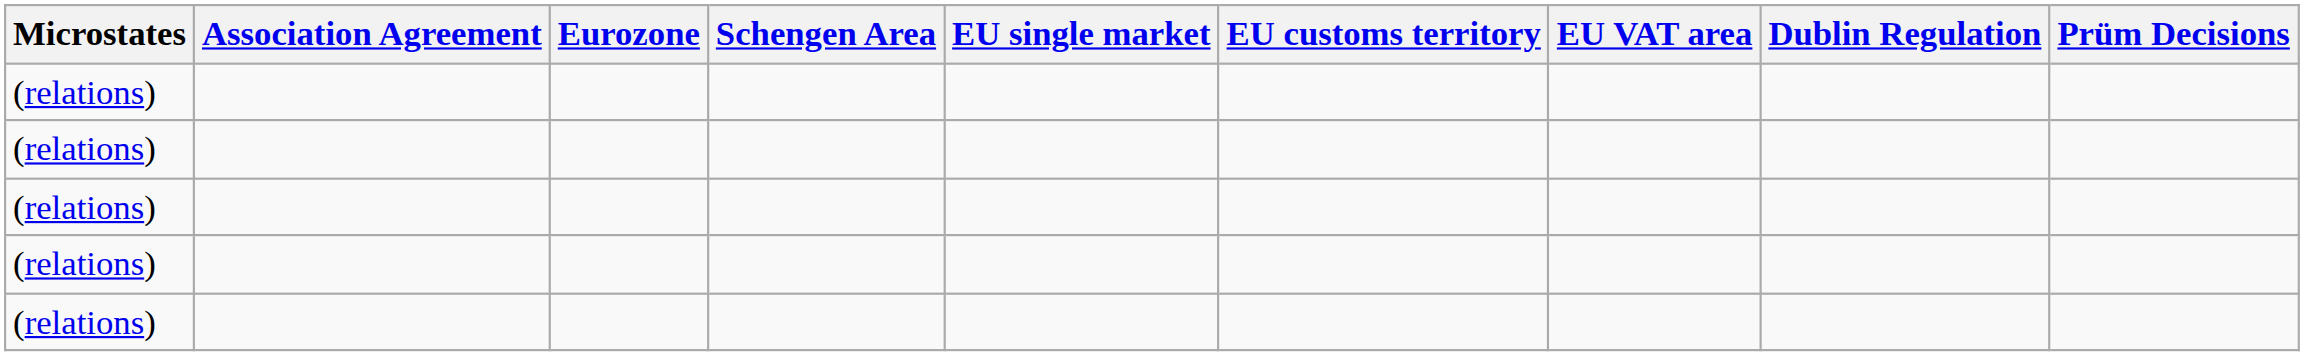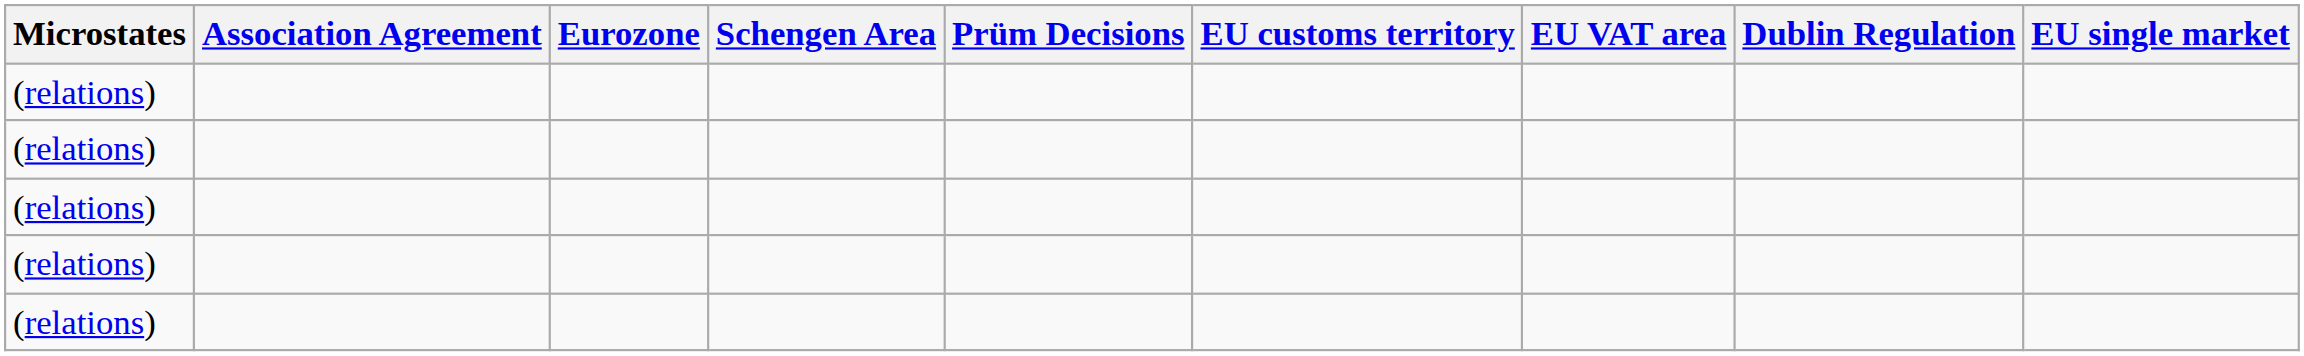columns swapped: EU single market <-> Prüm Decisions
